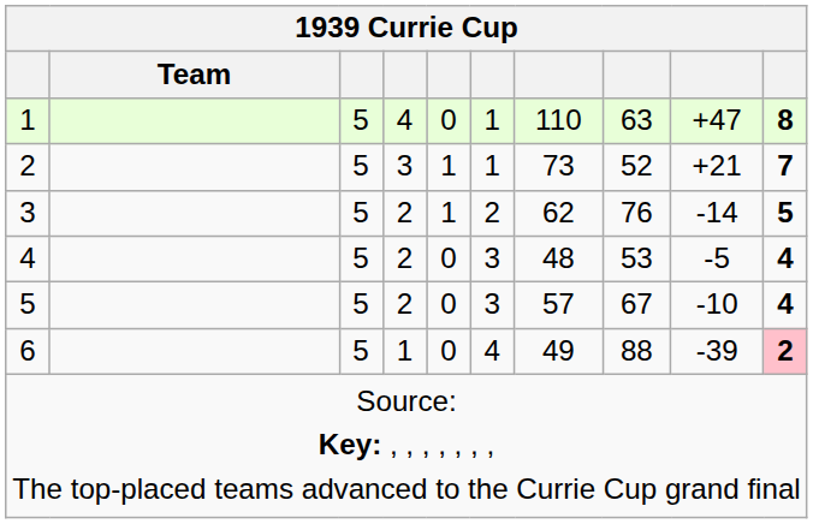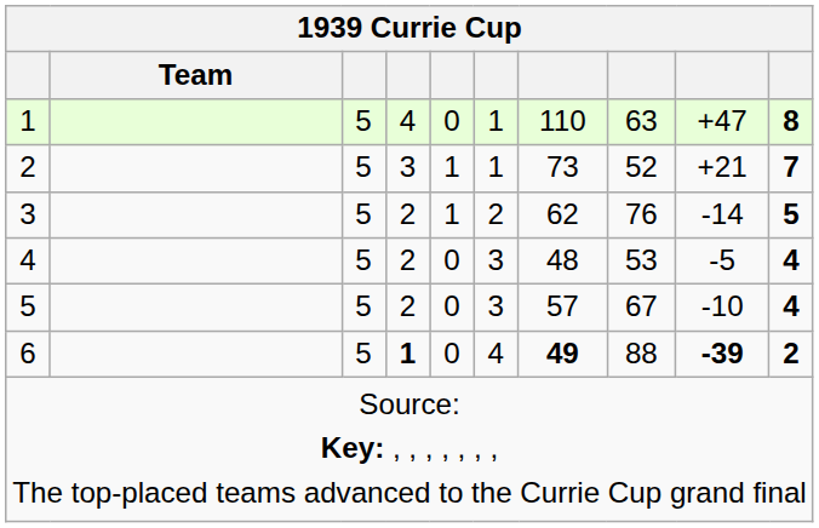6 | column 4: normal -> bold
6 | column 7: normal -> bold
6 | column 9: normal -> bold
6 | column 10: pink background -> no background
